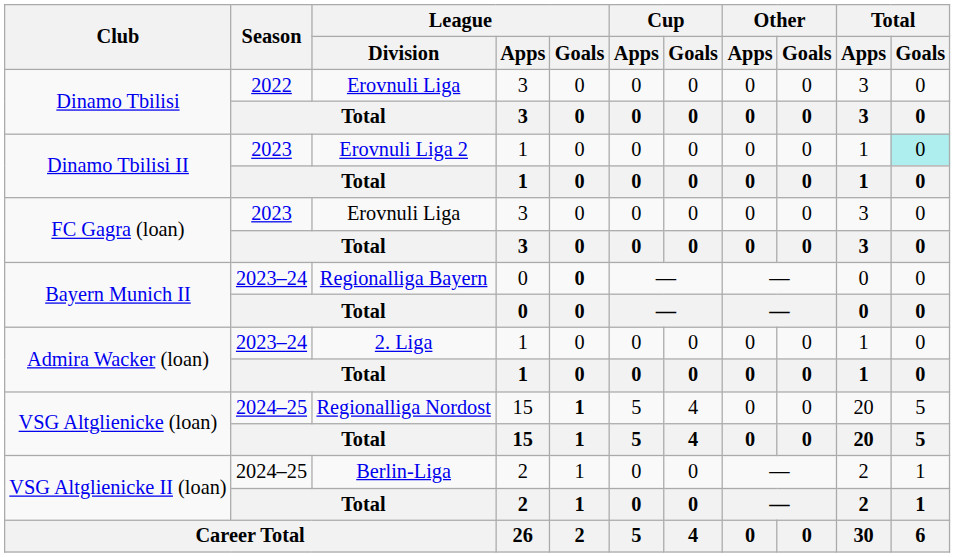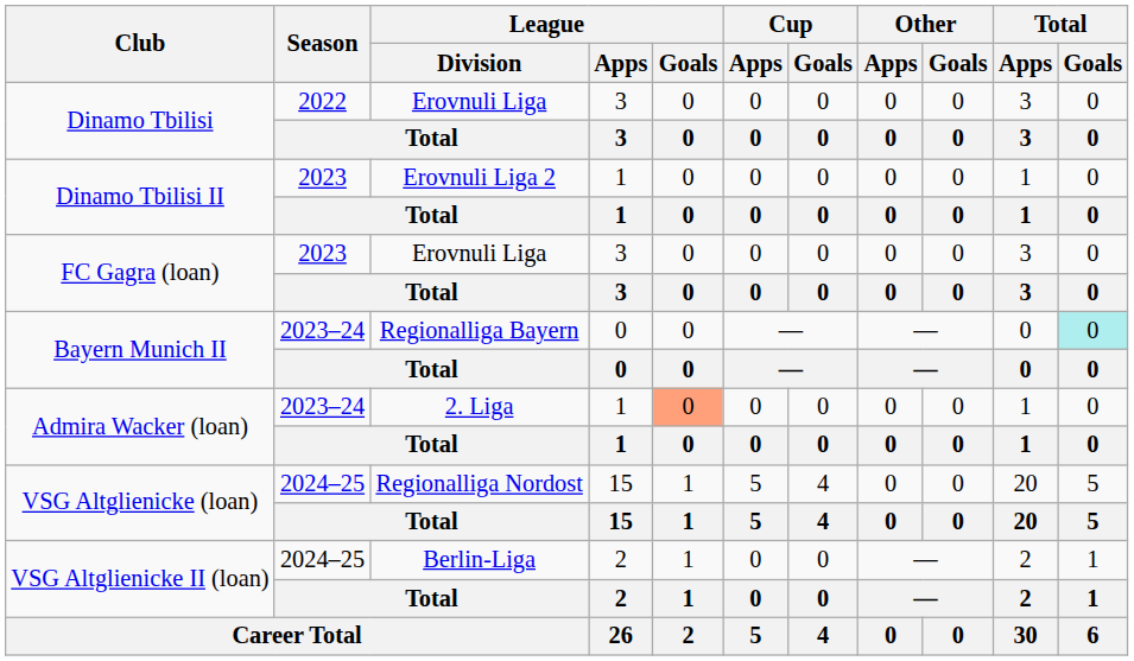Dinamo Tbilisi II / Erovnuli Liga 2 | Total / Goals: paleturquoise background -> no background
Bayern Munich II / Regionalliga Bayern | League / Goals: bold -> normal
Bayern Munich II / Regionalliga Bayern | Total / Goals: no background -> paleturquoise background
Admira Wacker (loan) / 2. Liga | League / Goals: no background -> lightsalmon background
VSG Altglienicke (loan) / Regionalliga Nordost | League / Goals: bold -> normal
